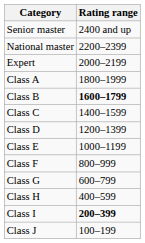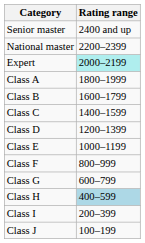Expert | Rating range: no background -> paleturquoise background
Class B | Rating range: bold -> normal
Class H | Rating range: no background -> lightblue background
Class I | Rating range: bold -> normal
